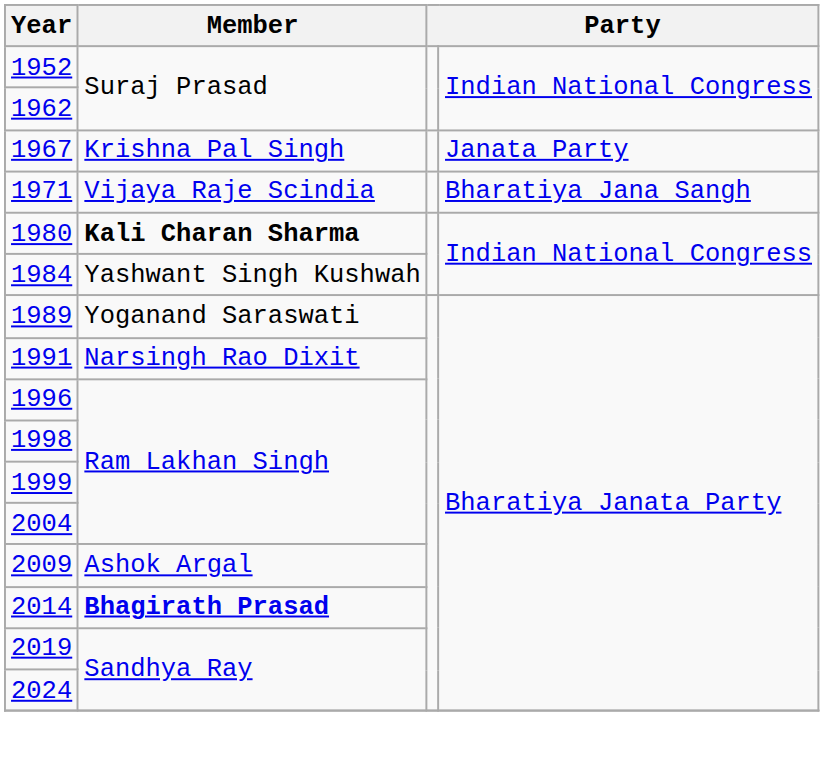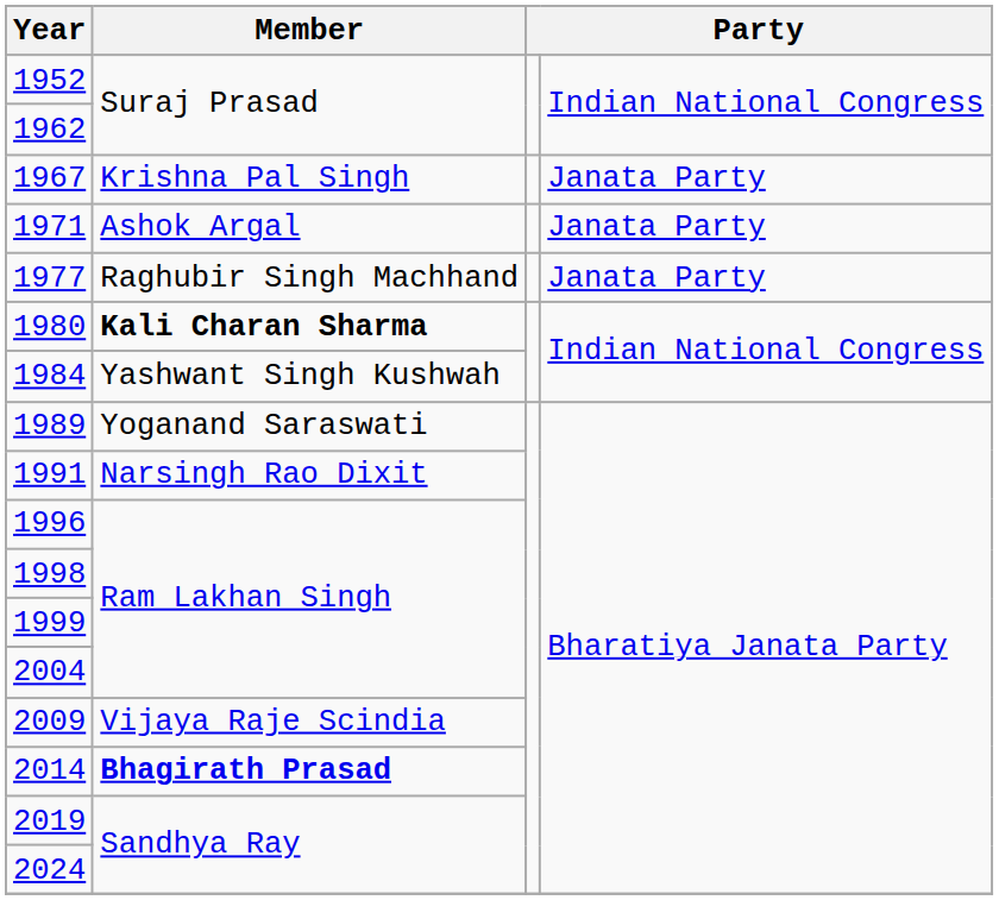1971 | Member: Vijaya Raje Scindia -> Ashok Argal
1971 | column 4: Bharatiya Jana Sangh -> Janata Party
+ row: 1977 | Raghubir Singh Machhand | Janata Party
2009 | Member: Ashok Argal -> Vijaya Raje Scindia
